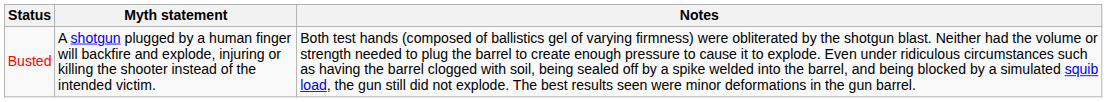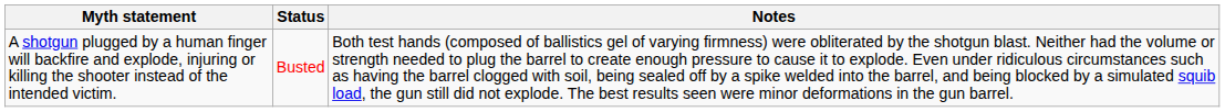columns swapped: Myth statement <-> Status
